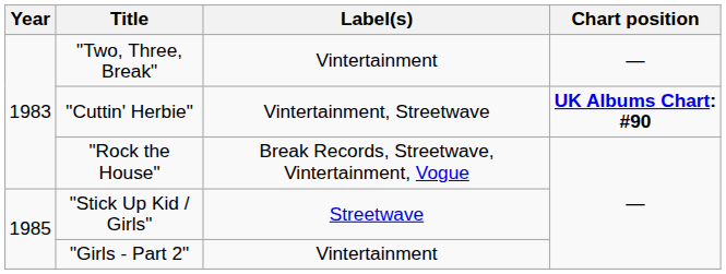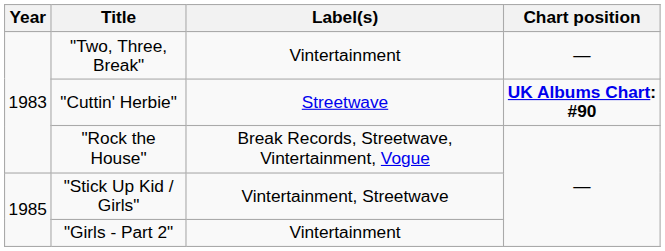"Cuttin' Herbie" | Label(s): Vintertainment, Streetwave -> Streetwave
"Stick Up Kid / Girls" | Label(s): Streetwave -> Vintertainment, Streetwave
